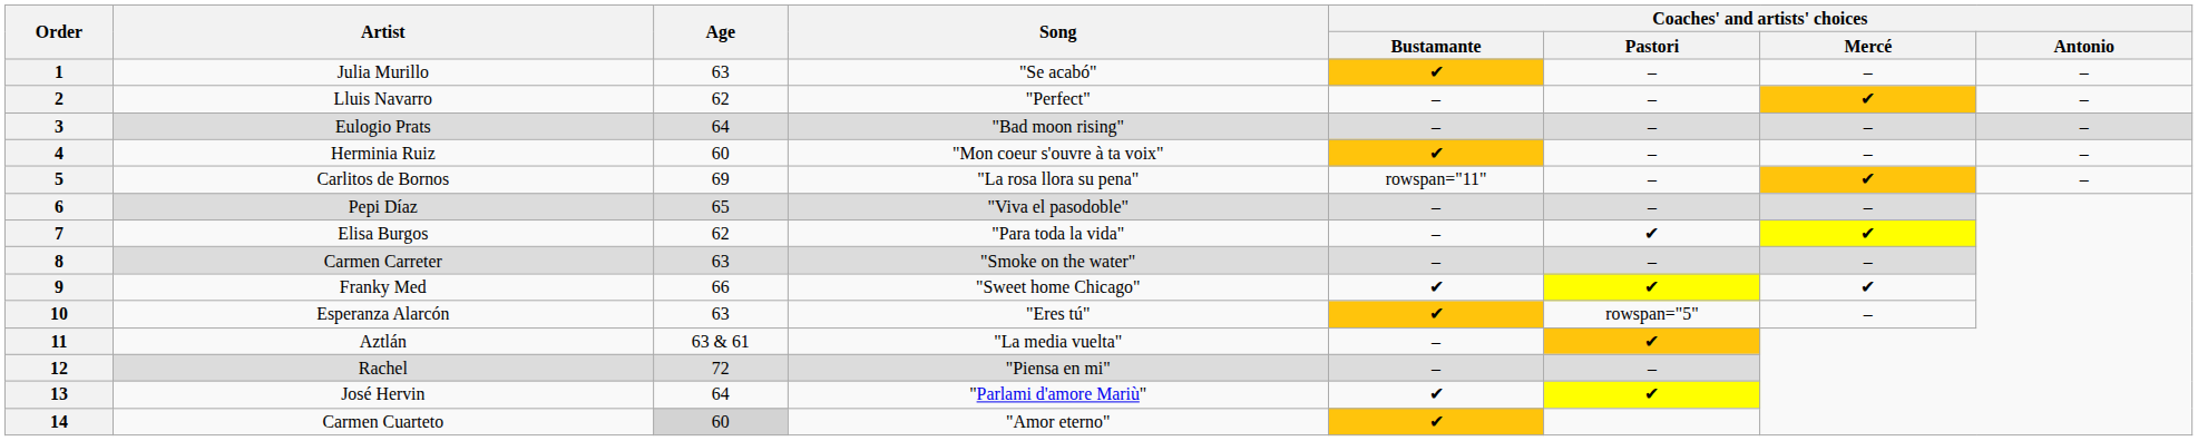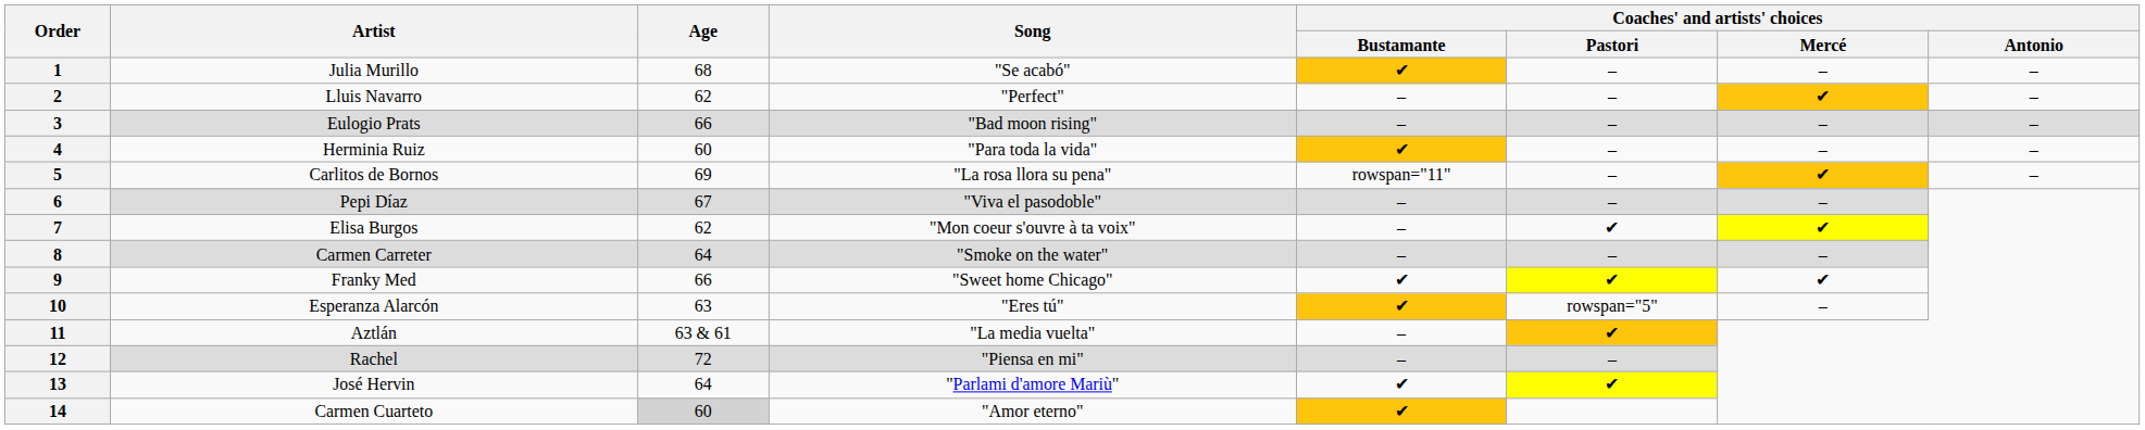1 | Age: 63 -> 68
3 | Age: 64 -> 66
4 | Song: "Mon coeur s'ouvre à ta voix" -> "Para toda la vida"
6 | Age: 65 -> 67
7 | Song: "Para toda la vida" -> "Mon coeur s'ouvre à ta voix"
8 | Age: 63 -> 64
